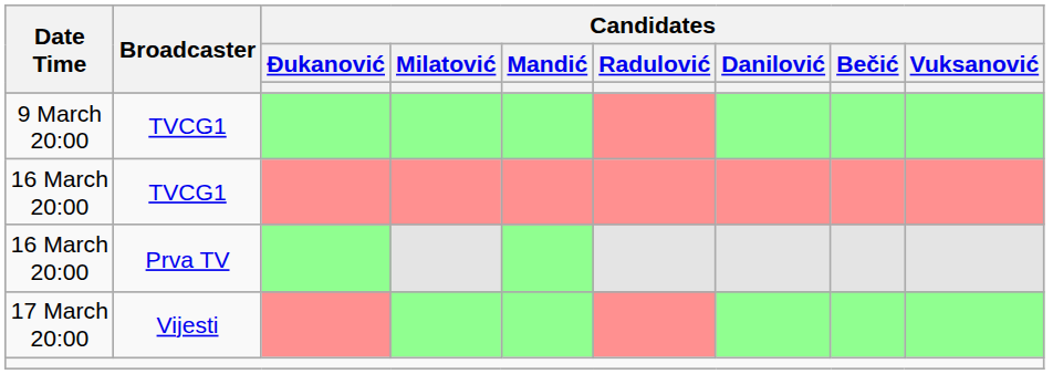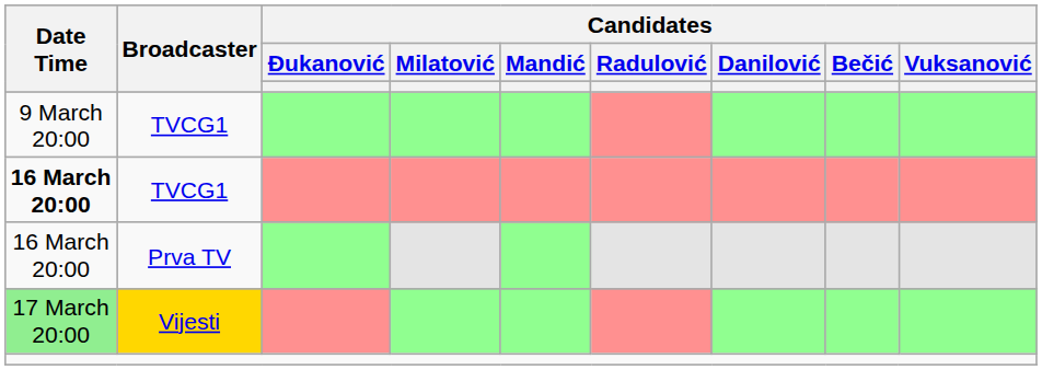16 March 20:00 / TVCG1 | Date Time: normal -> bold
17 March 20:00 | Date Time: no background -> lightgreen background
17 March 20:00 | Broadcaster: no background -> gold background
